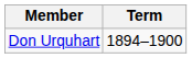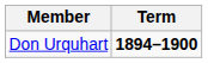Don Urquhart | Term: normal -> bold
